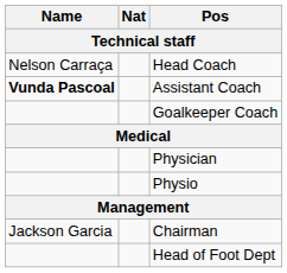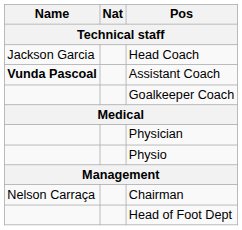Head Coach | Name: Nelson Carraça -> Jackson Garcia
Chairman | Name: Jackson Garcia -> Nelson Carraça
